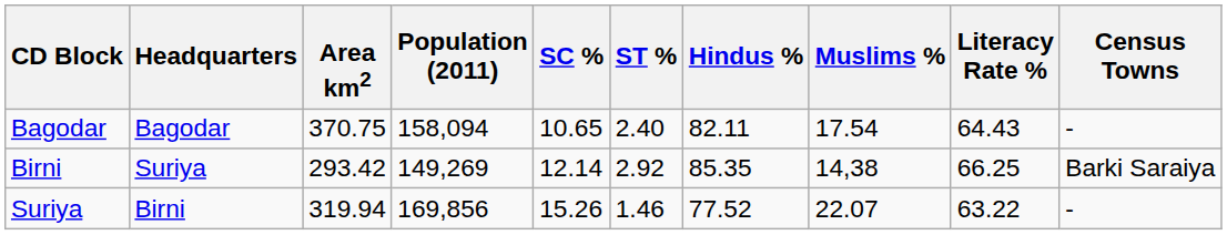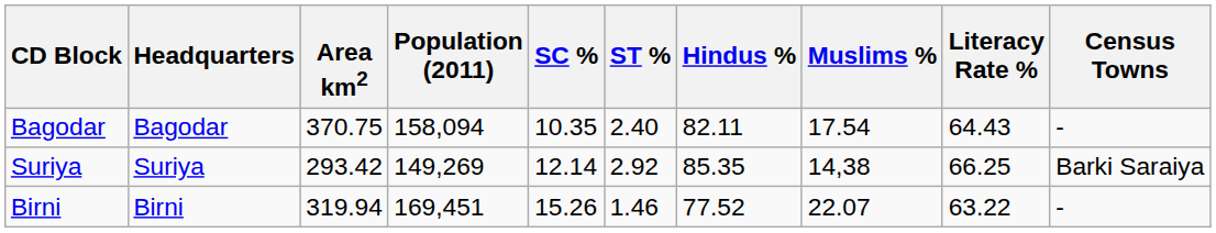row 2 | SC %: 10.65 -> 10.35
row 3 | CD Block: Birni -> Suriya
row 4 | CD Block: Suriya -> Birni
row 4 | Population (2011): 169,856 -> 169,451
